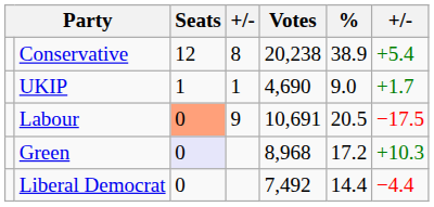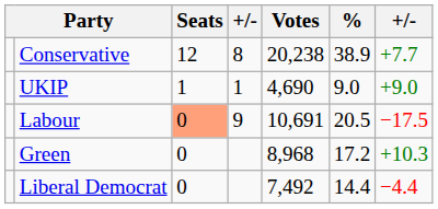Conservative | column 7: +5.4 -> +7.7
UKIP | column 7: +1.7 -> +9.0
Green | Seats: lavender background -> no background
